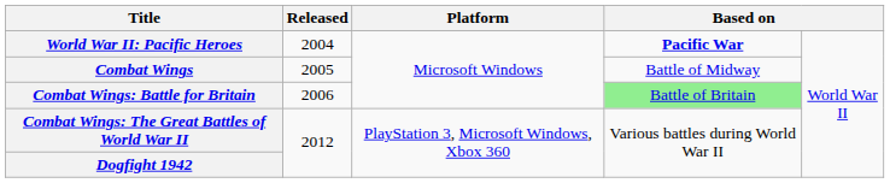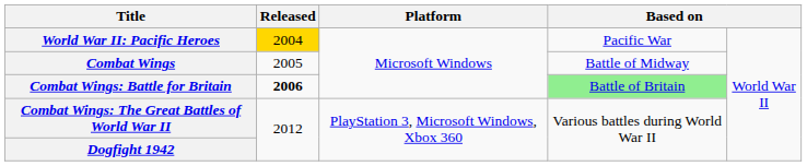World War II: Pacific Heroes | Released: no background -> gold background
World War II: Pacific Heroes | column 4: bold -> normal
Combat Wings: Battle for Britain | Released: normal -> bold
